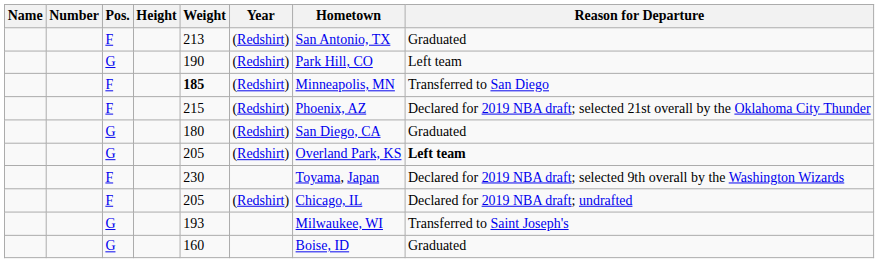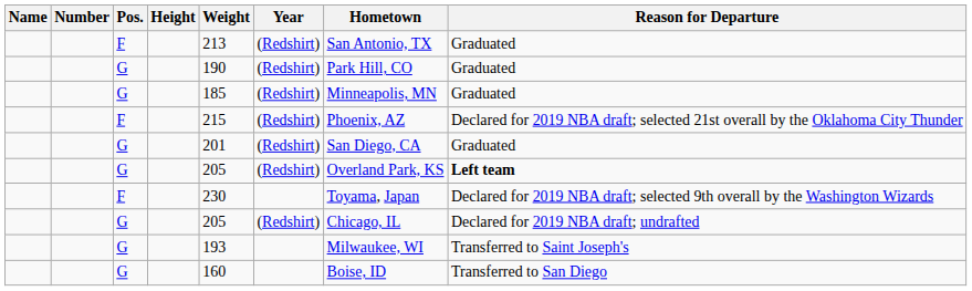row 3 | Reason for Departure: Left team -> Graduated
row 4 | Pos.: F -> G
row 4 | Weight: bold -> normal
row 4 | Reason for Departure: Transferred to San Diego -> Graduated
row 6 | Weight: 180 -> 201
row 9 | Pos.: F -> G
row 11 | Reason for Departure: Graduated -> Transferred to San Diego
